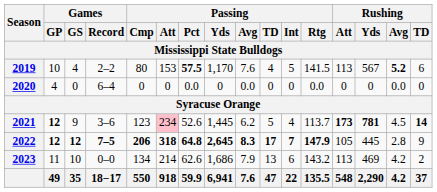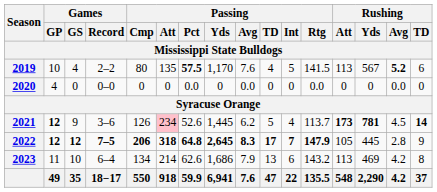2019 | Passing / Att / Mississippi State Bulldogs: 153 -> 135
2020 | Games / Record / Mississippi State Bulldogs: 6–4 -> 0–0
2021 | Passing / Cmp / Mississippi State Bulldogs: 123 -> 126
2023 | Games / Record / Mississippi State Bulldogs: 0–0 -> 6–4
2023 | Rushing / TD / Mississippi State Bulldogs: 2 -> 8
